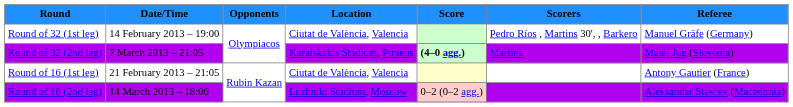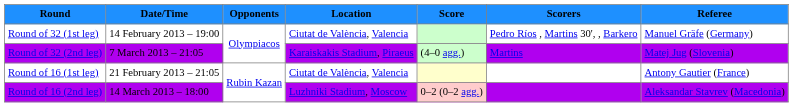Round of 32 (2nd leg) | Score: bold -> normal
